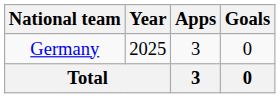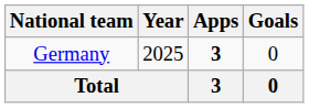Germany | Apps: normal -> bold
